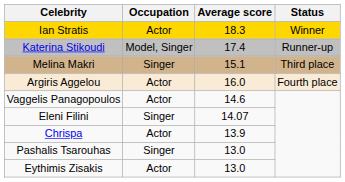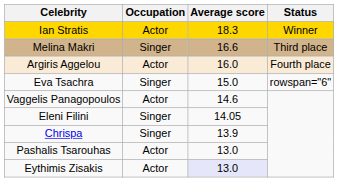- row: Katerina Stikoudi | Model, Singer | 17.4 | Runner-up
Melina Makri | Average score: 15.1 -> 16.6
+ row: Eva Tsachra | Singer | 15.0 | rowspan="6"
Eleni Filini | Average score: 14.07 -> 14.05
Chrispa | Occupation: Actor -> Singer
Pashalis Tsarouhas | Occupation: Singer -> Actor
Eythimis Zisakis | Average score: no background -> lavender background
